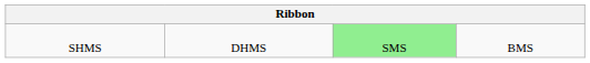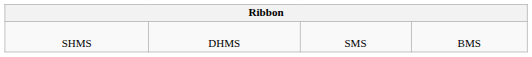SHMS | column 3: lightgreen background -> no background
